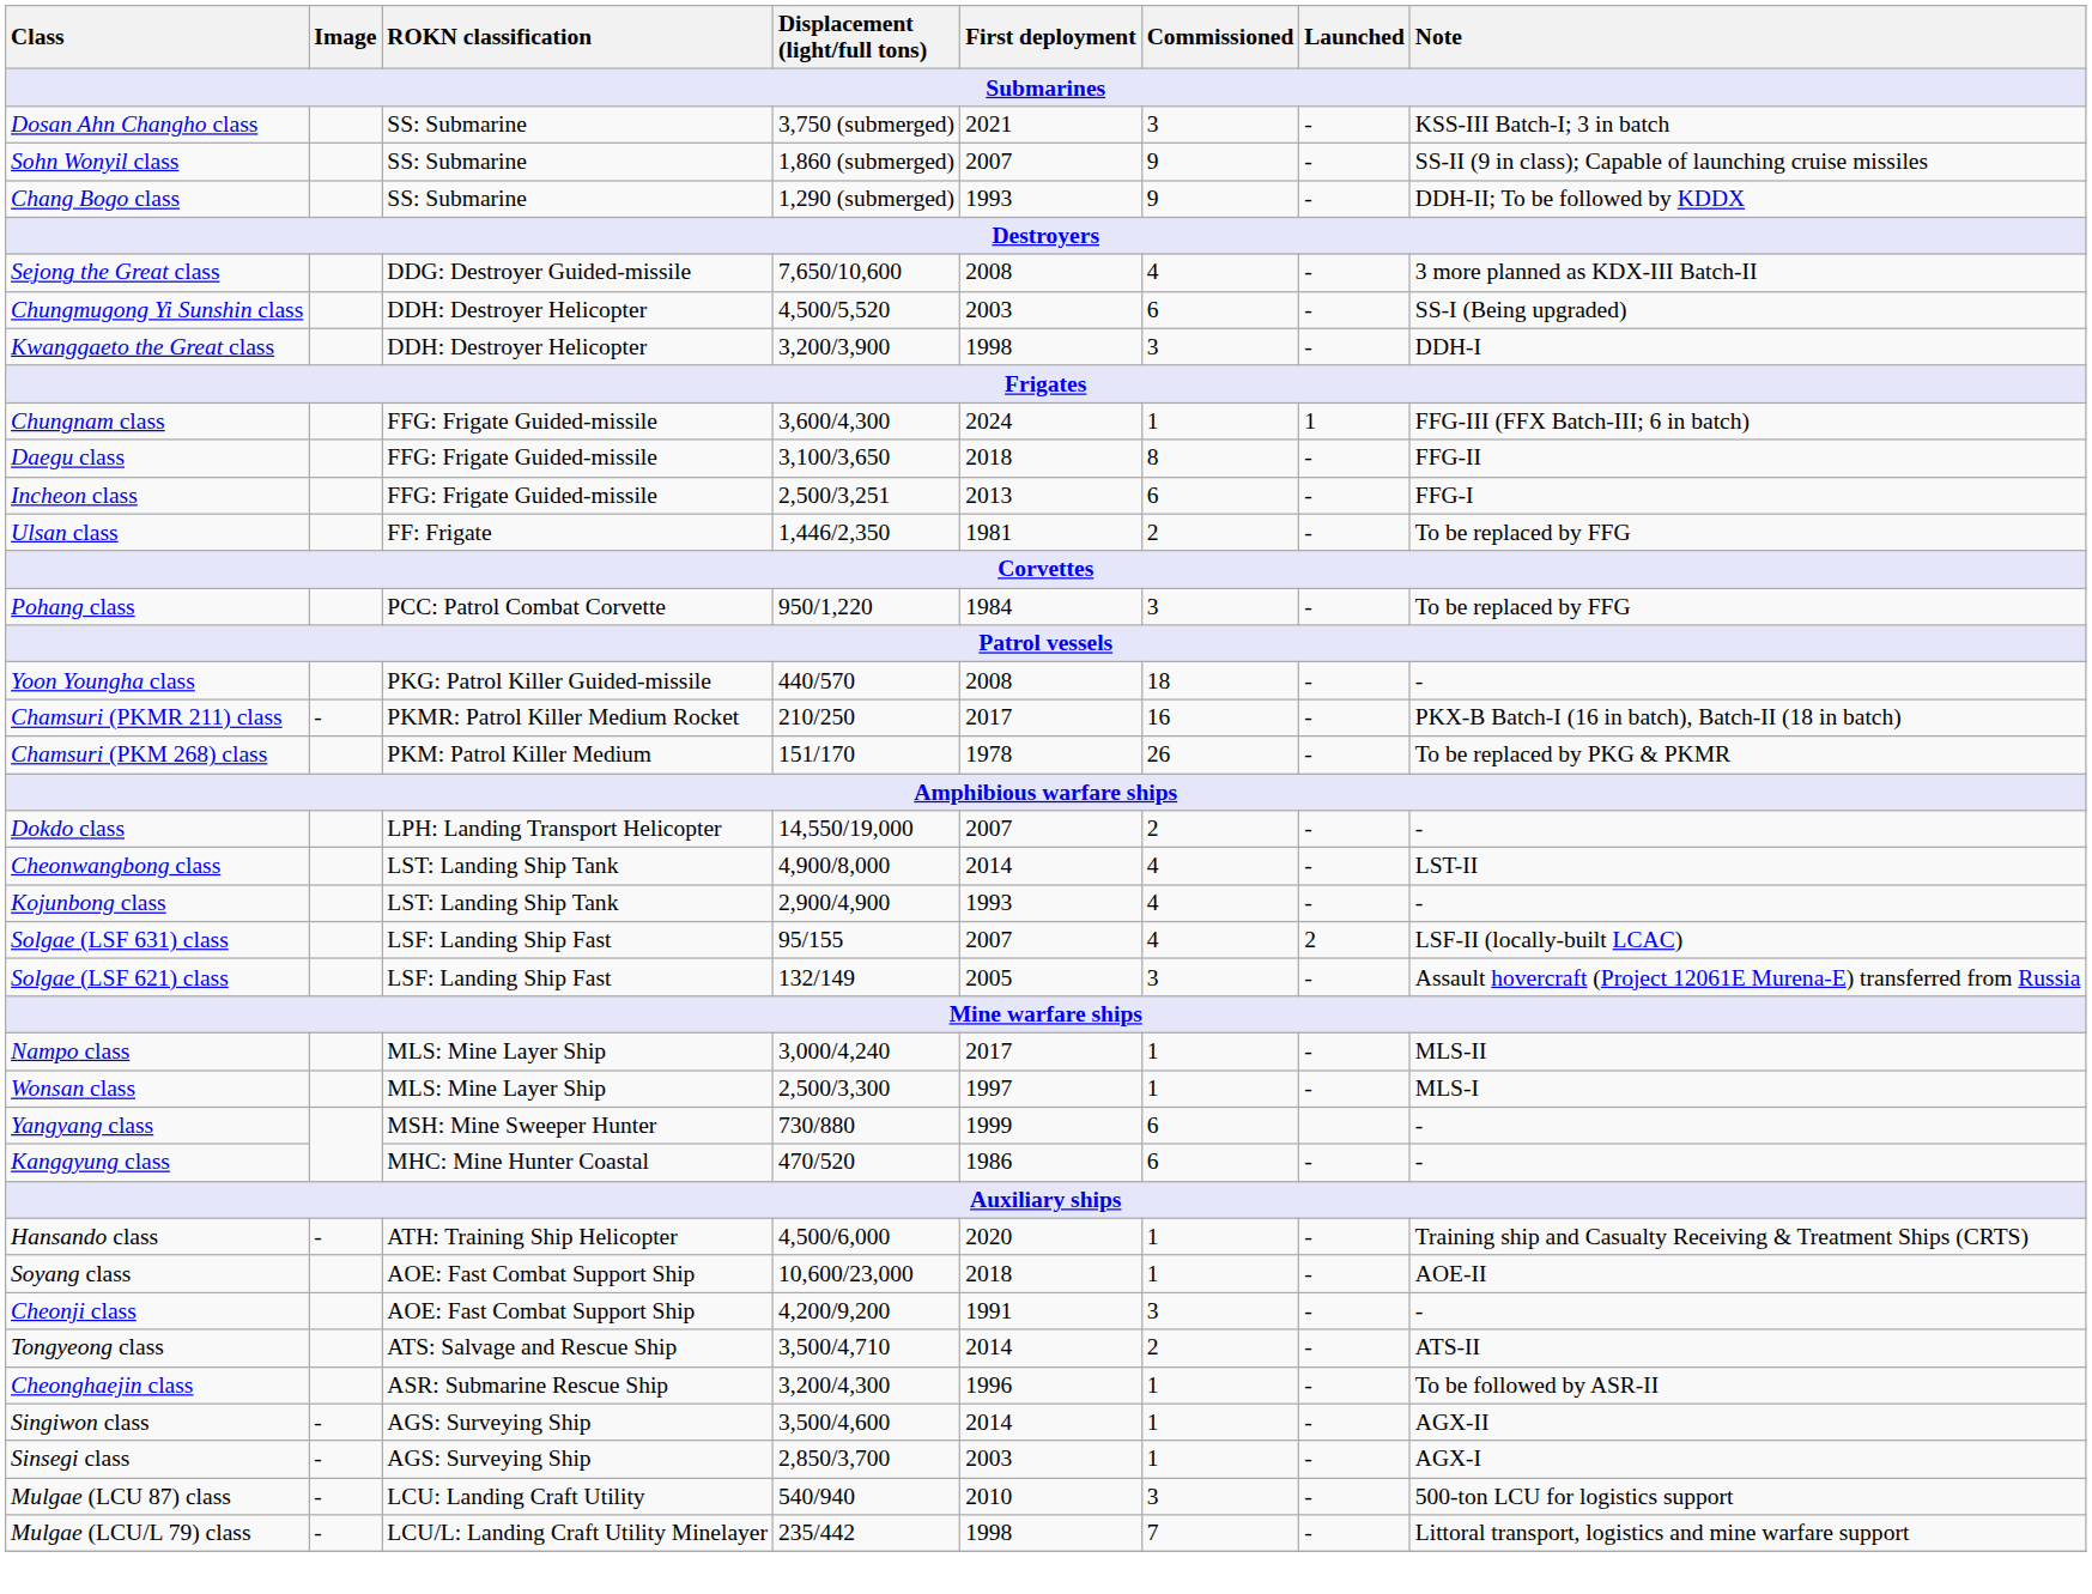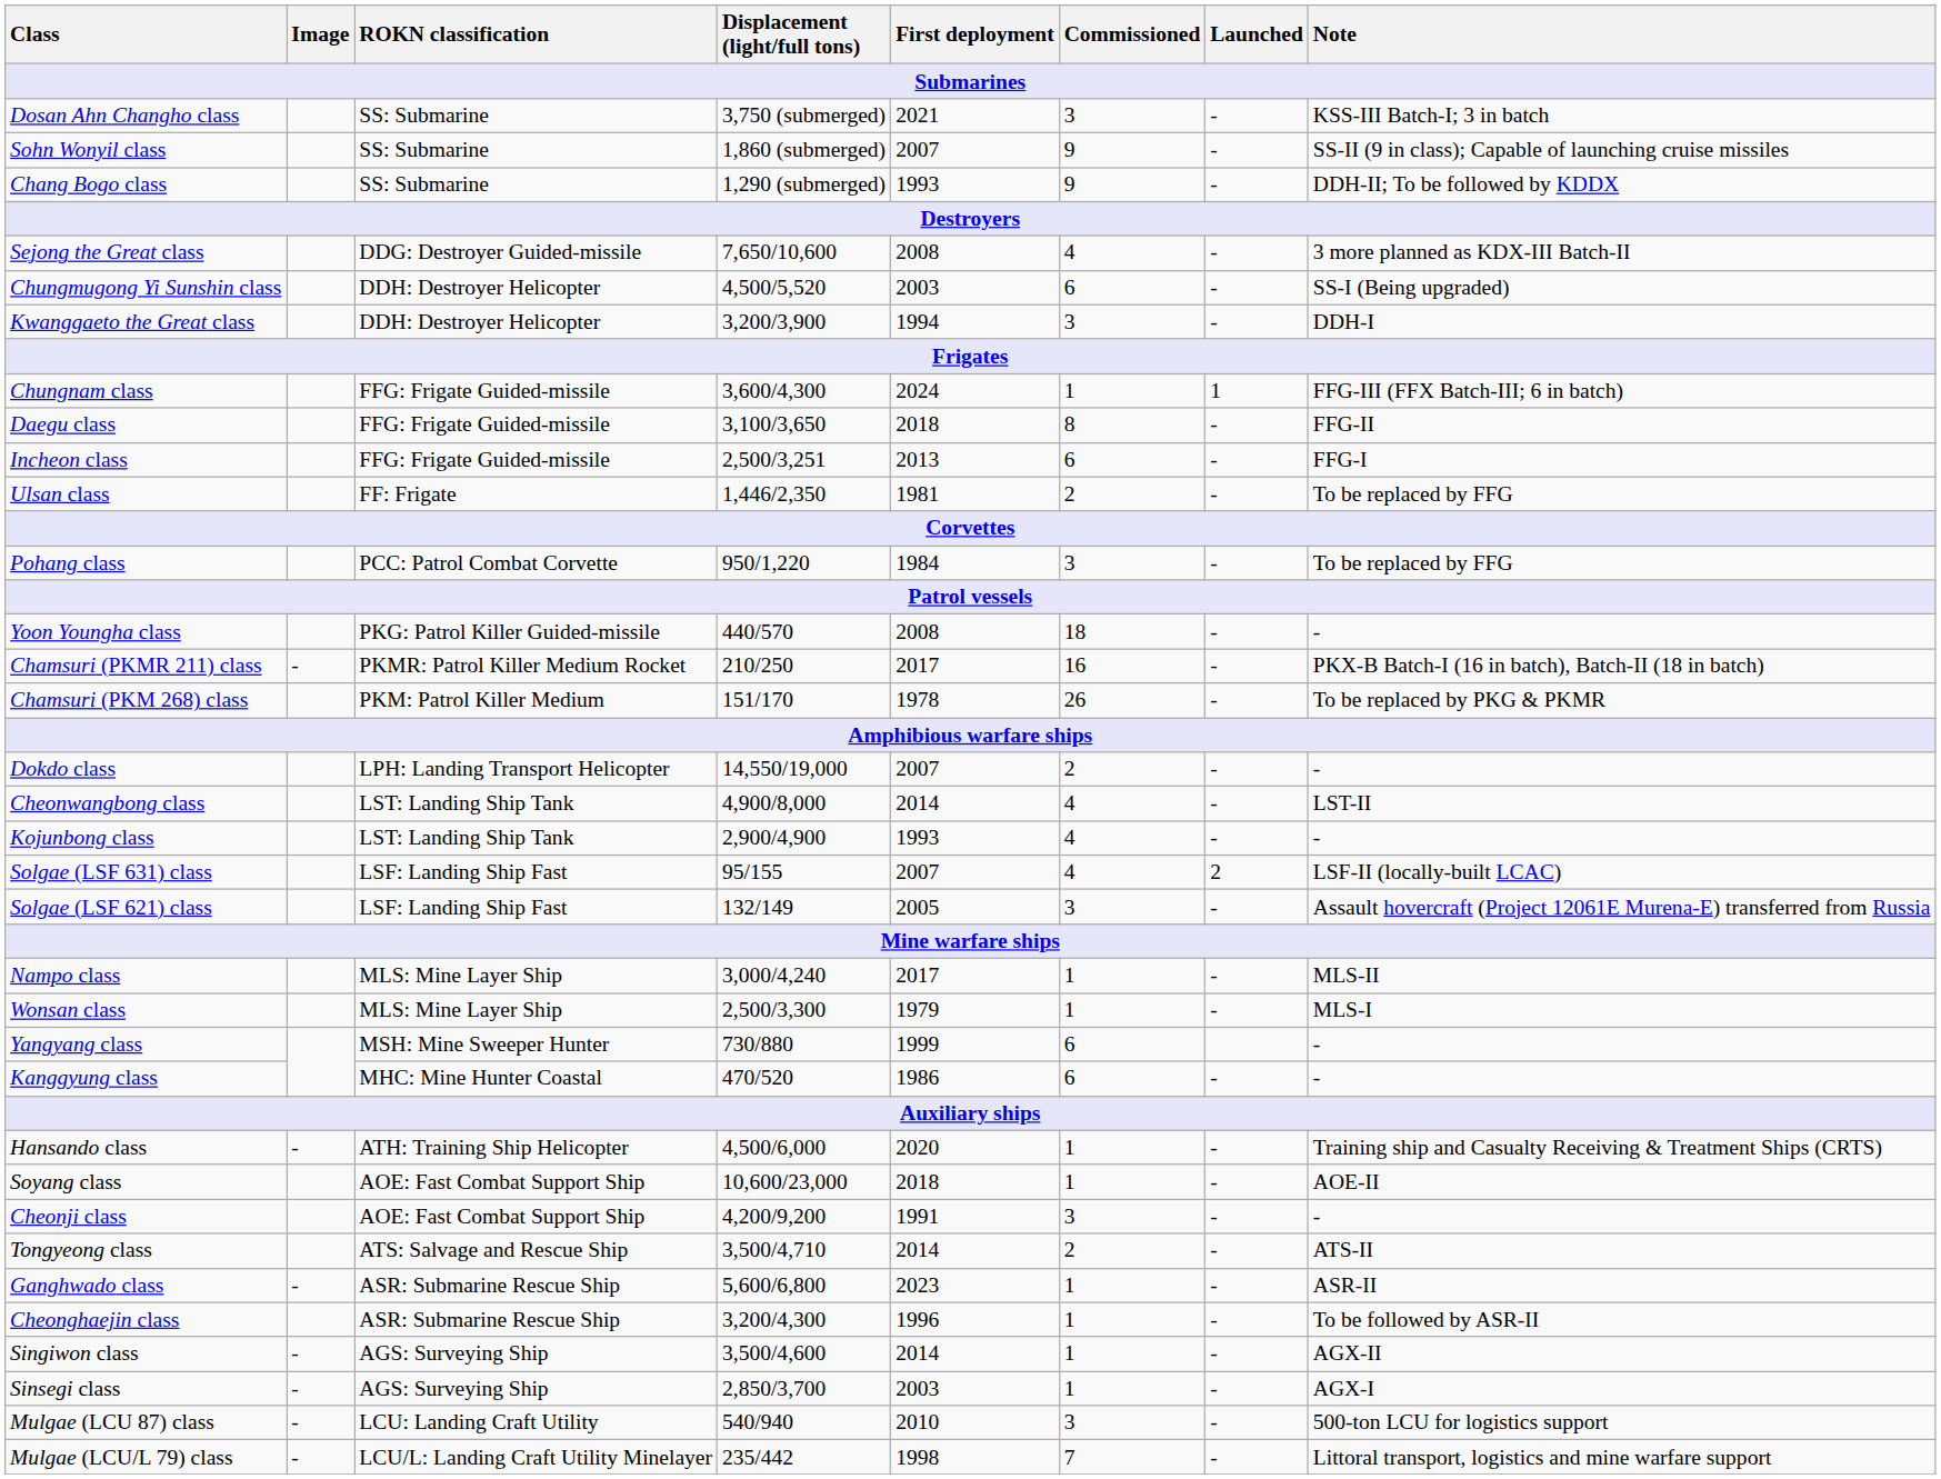Kwanggaeto the Great class | First deployment: 1998 -> 1994
Wonsan class | First deployment: 1997 -> 1979
+ row: Ganghwado class | - | ASR: Submarine Rescue Ship | 5,600/6,800 | 2023 | 1 | - | ASR-II
